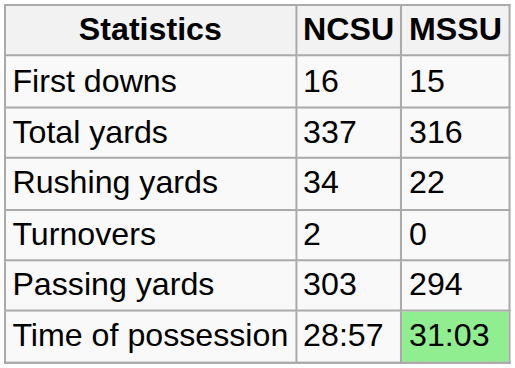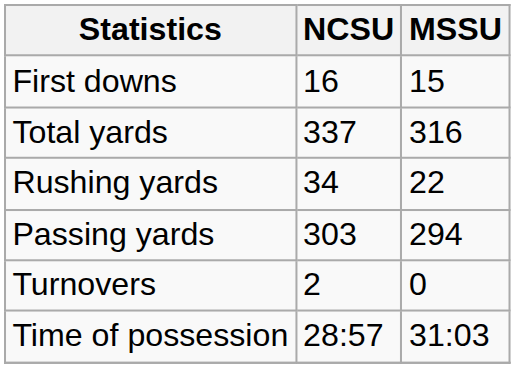rows swapped: Passing yards <-> Turnovers
Time of possession | MSSU: lightgreen background -> no background
